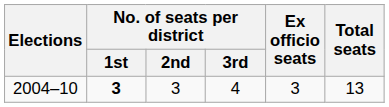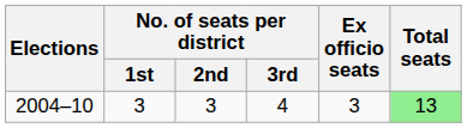2004–10 | No. of seats per district / 1st: bold -> normal
2004–10 | Total seats: no background -> lightgreen background
